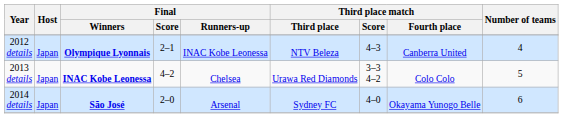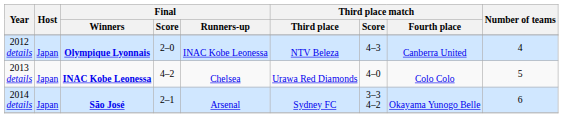2012 details | Final / Score: 2–1 -> 2–0
2013 details | Third place match / Score: 3–3 4–2 -> 4–0
2014 details | Final / Score: 2–0 -> 2–1
2014 details | Third place match / Score: 4–0 -> 3–3 4–2
